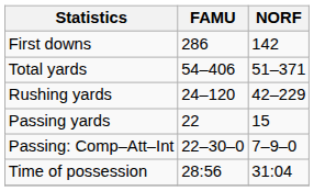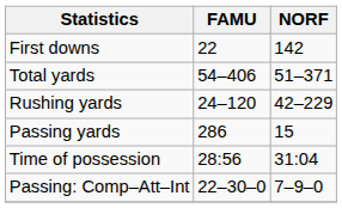First downs | FAMU: 286 -> 22
Passing yards | FAMU: 22 -> 286
rows swapped: Passing: Comp–Att–Int <-> Time of possession
